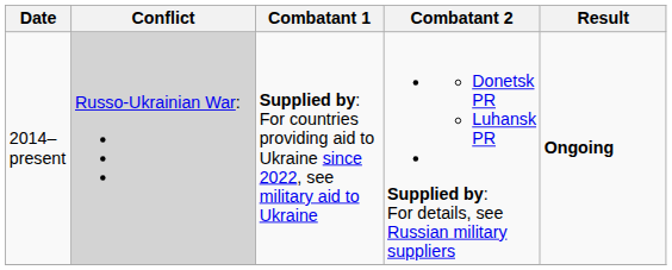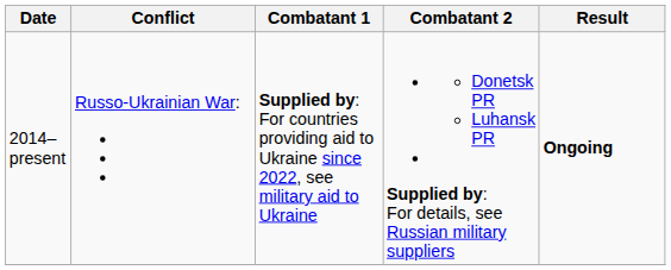2014–present | Conflict: lightgrey background -> no background
